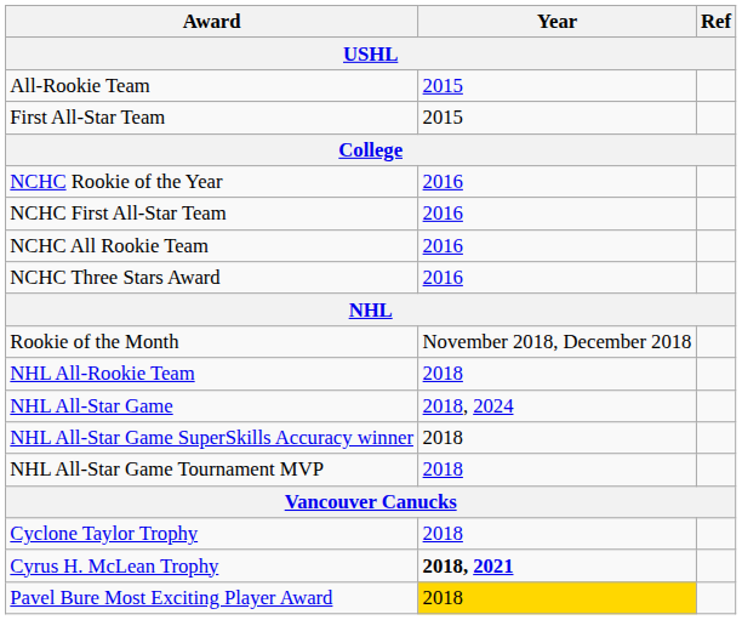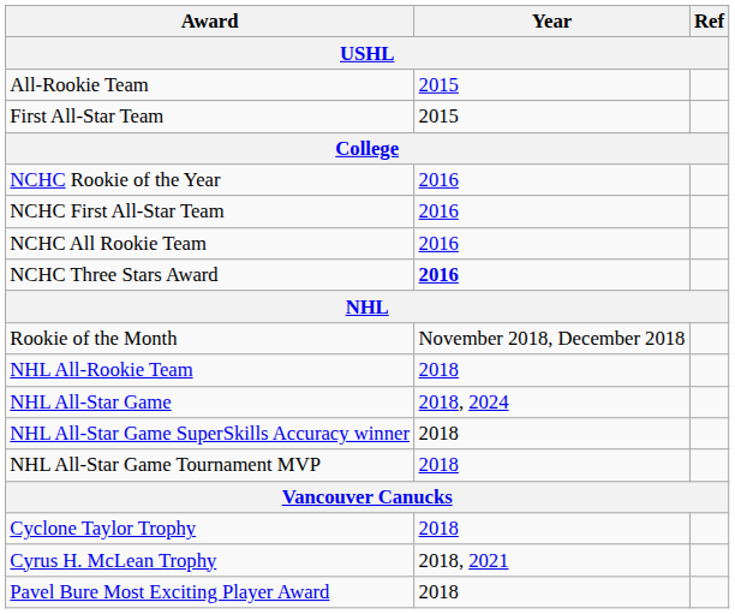NCHC Three Stars Award | Year: normal -> bold
Cyrus H. McLean Trophy | Year: bold -> normal
Pavel Bure Most Exciting Player Award | Year: gold background -> no background
